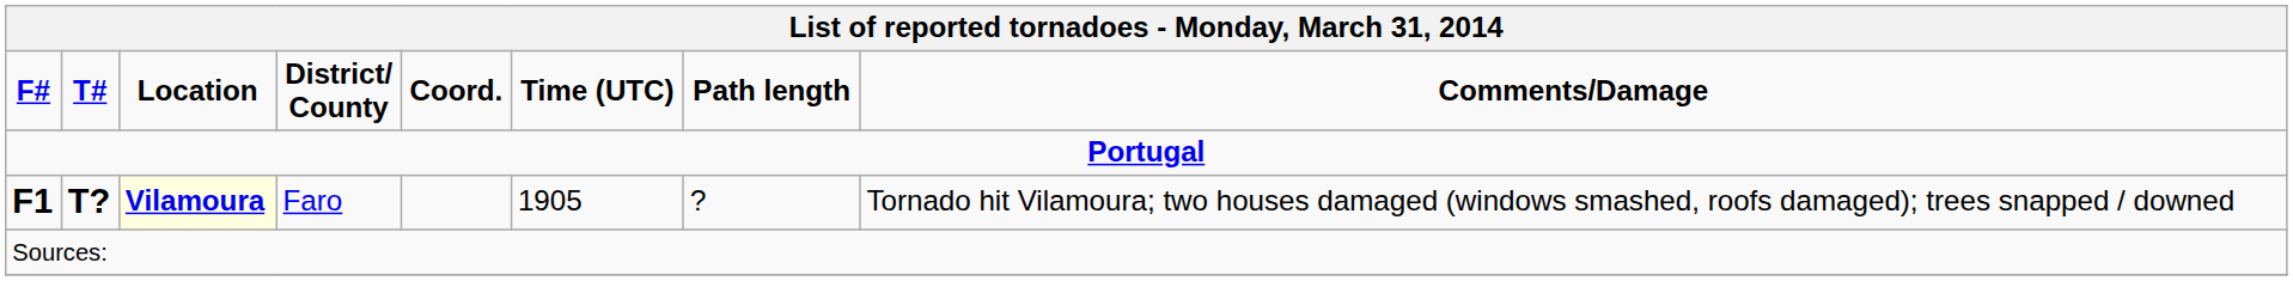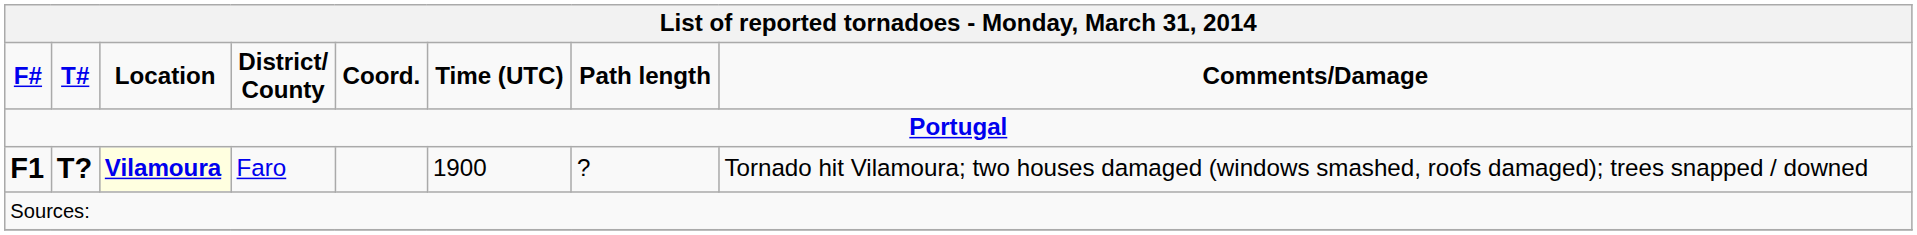F1 | Time (UTC): 1905 -> 1900
